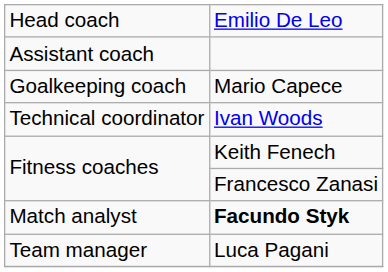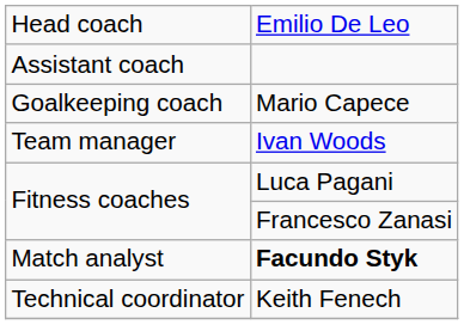row 4 | column 1: Technical coordinator -> Team manager
row 5 | column 2: Keith Fenech -> Luca Pagani
row 8 | column 1: Team manager -> Technical coordinator
row 8 | column 2: Luca Pagani -> Keith Fenech
